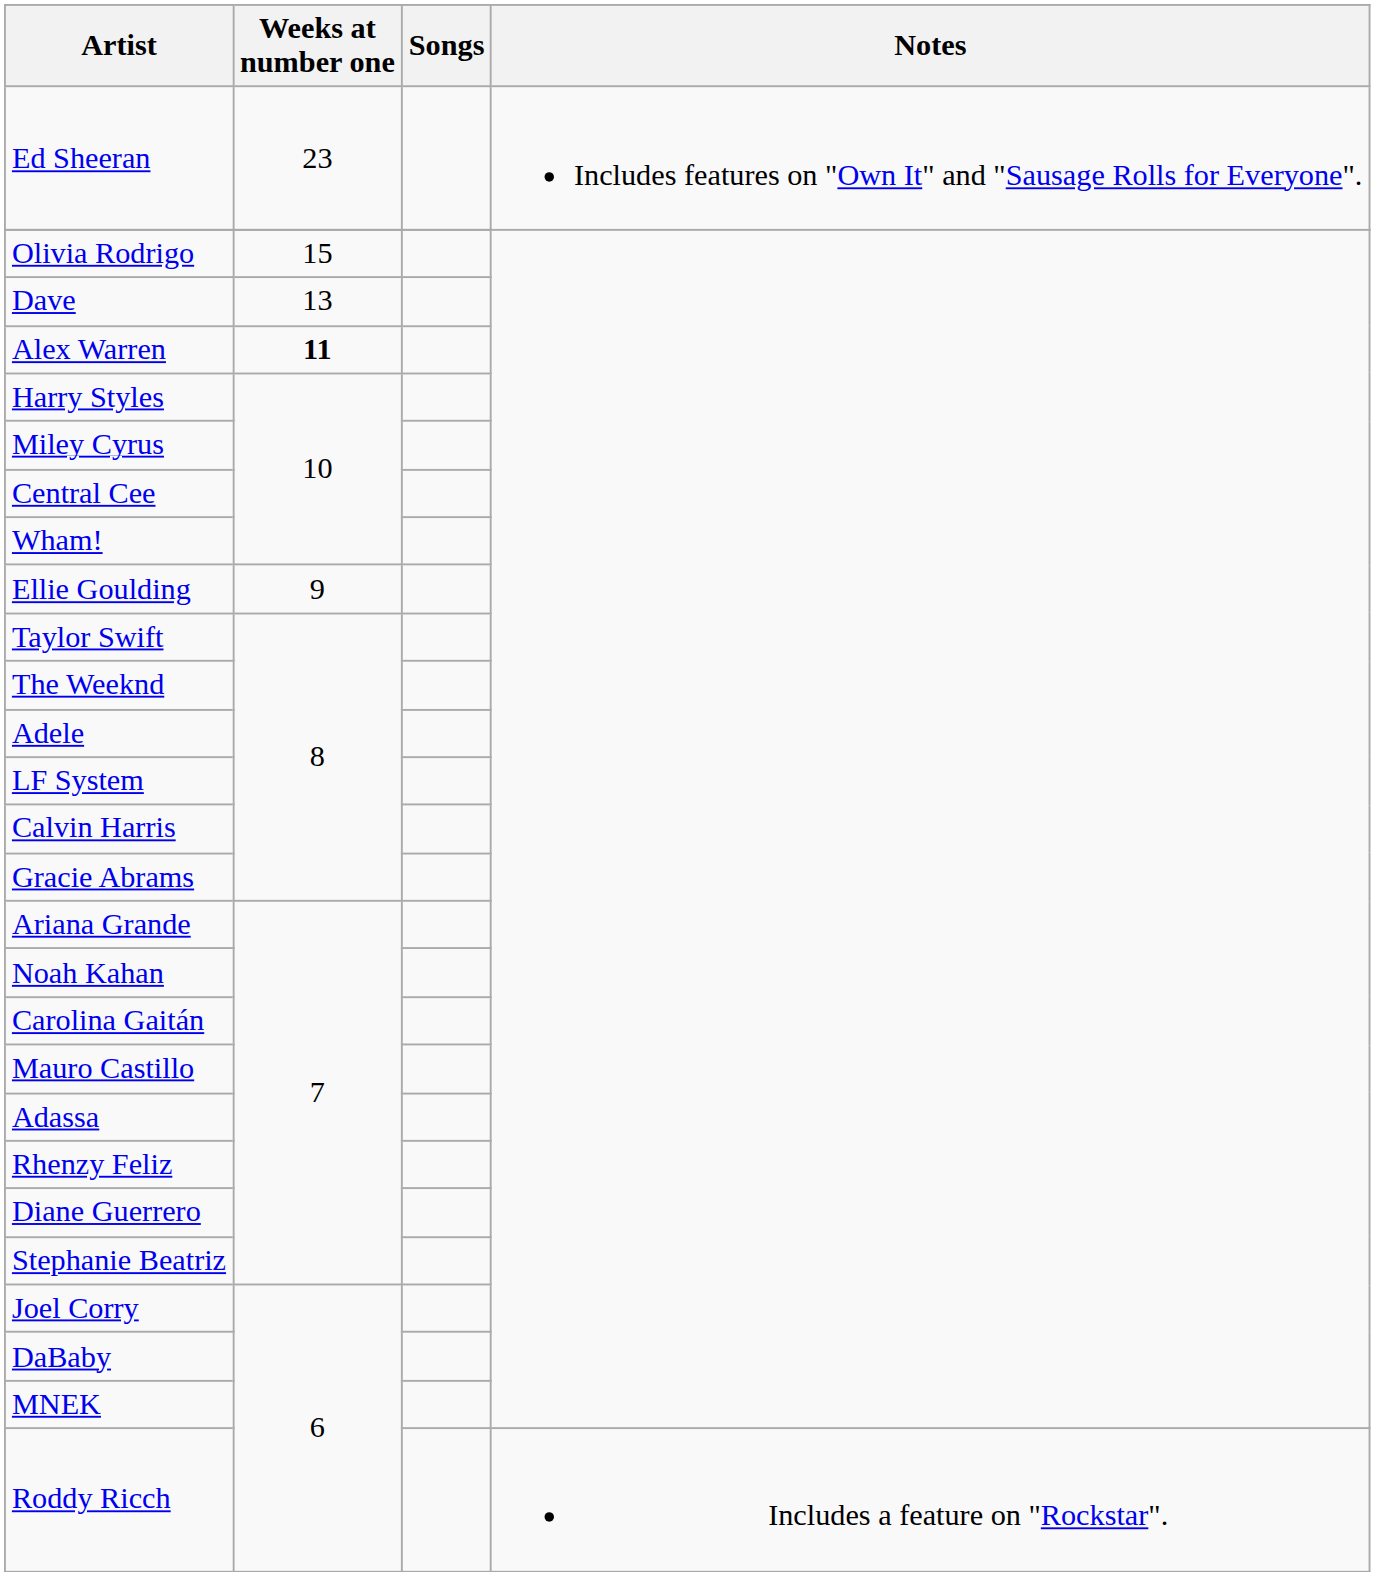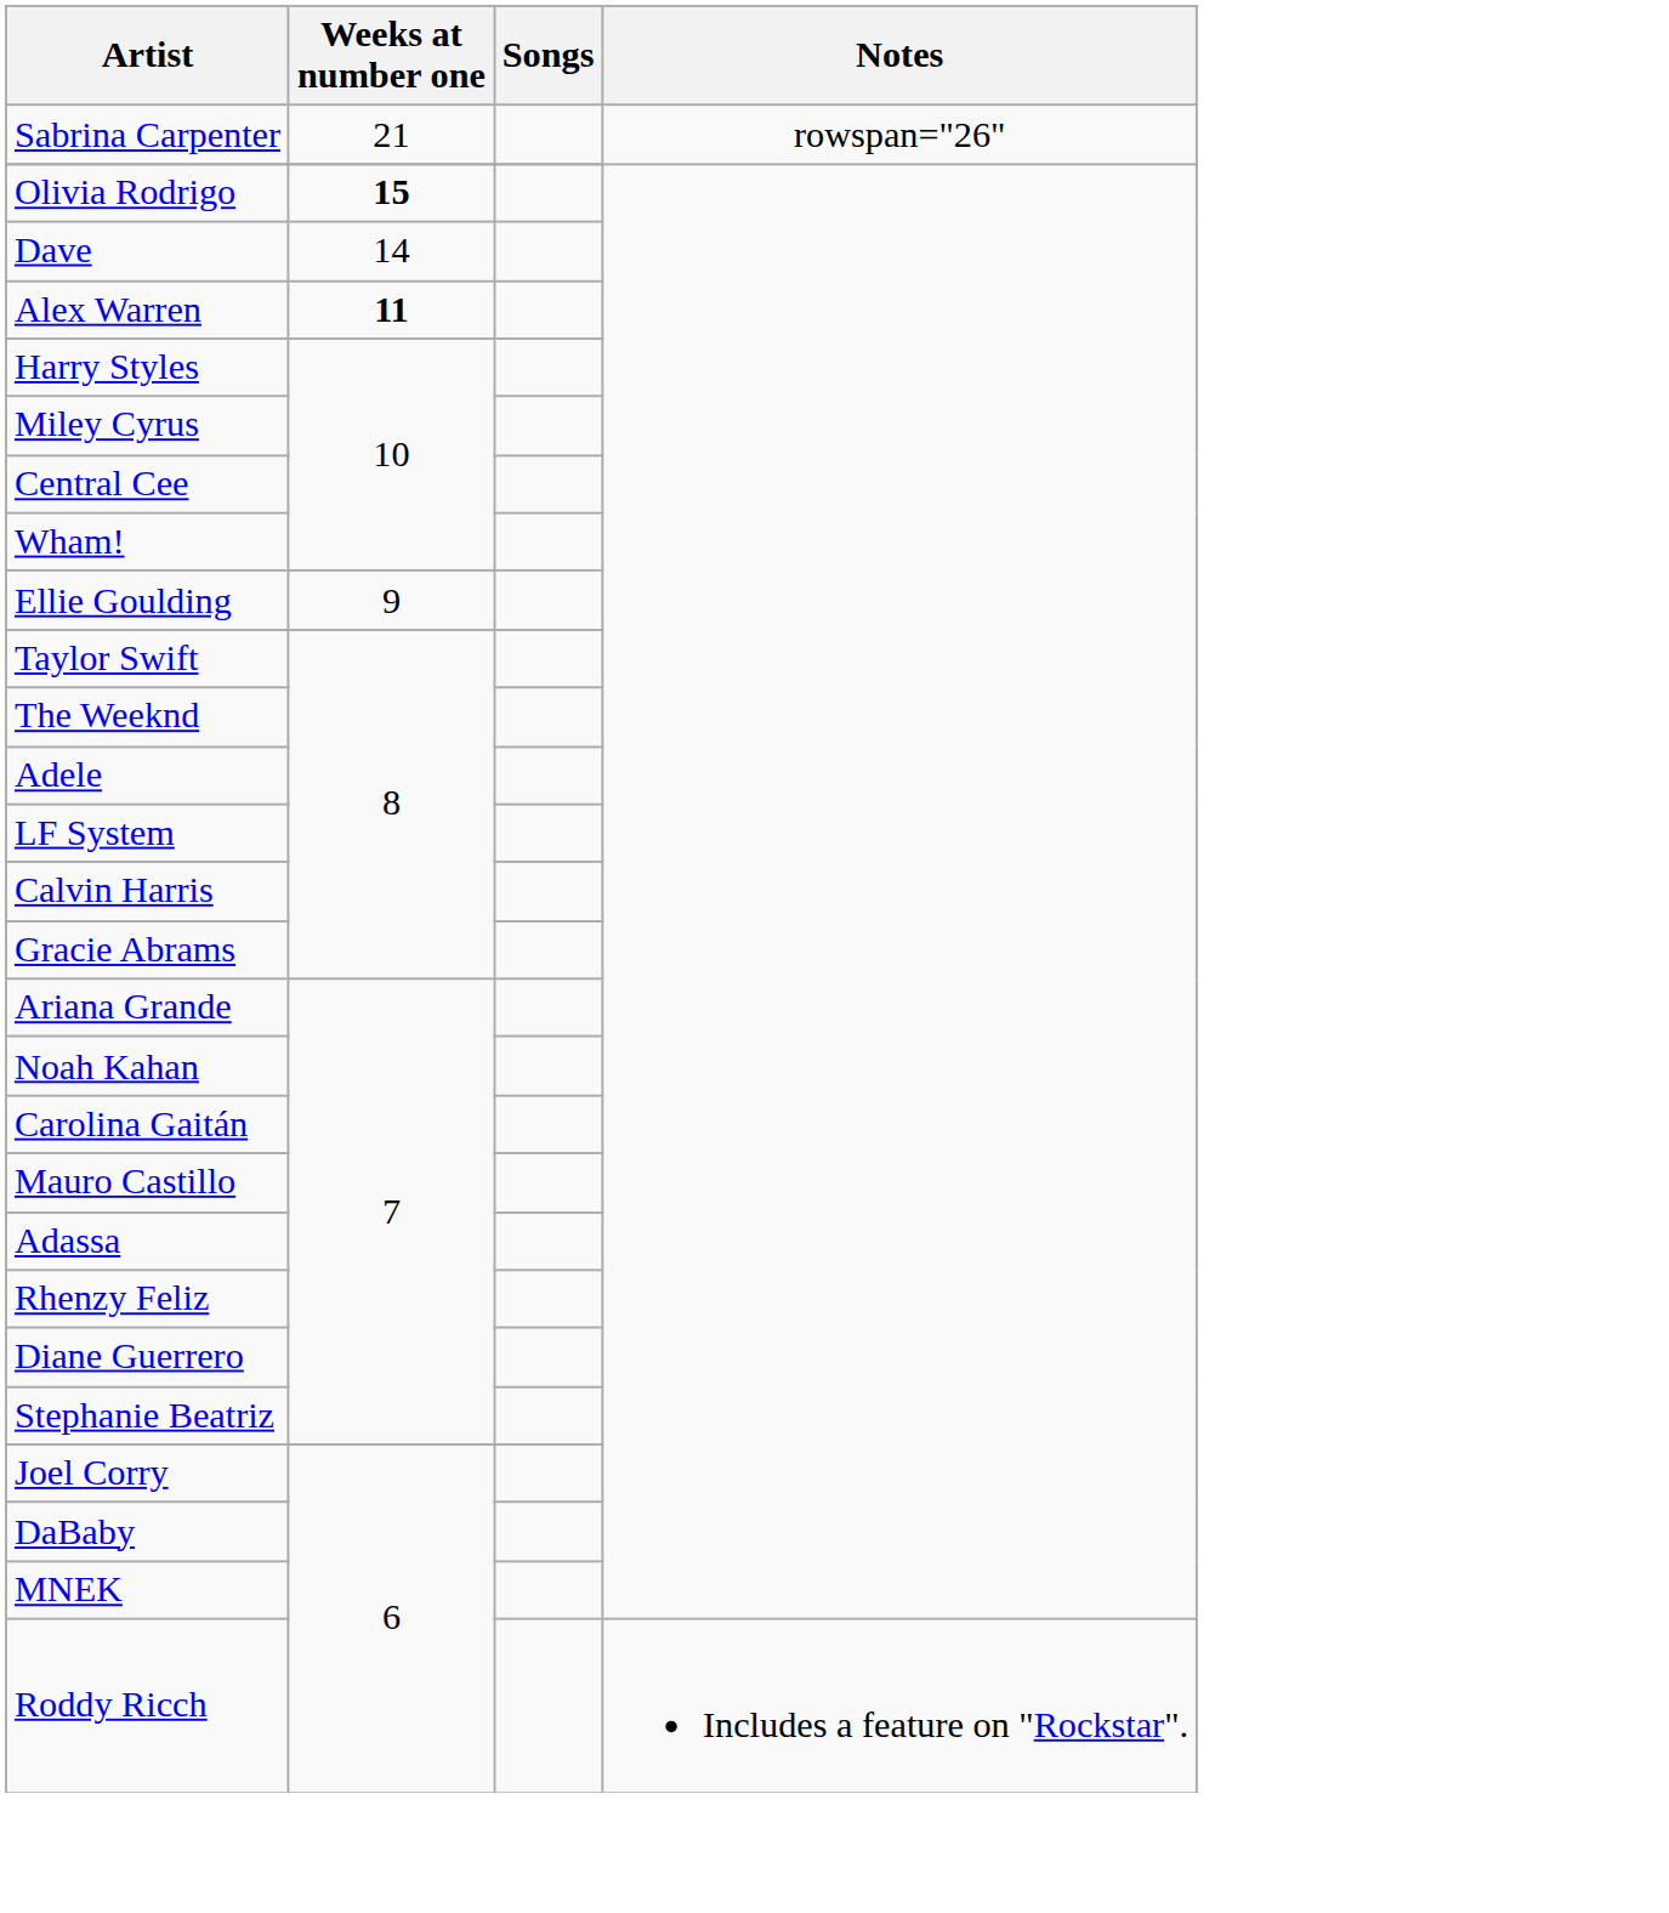- row: Ed Sheeran | 23 | Includes features on "Own It" and "Sausage Rolls for Everyone".
+ row: Sabrina Carpenter | 21 | rowspan="26"
Olivia Rodrigo | Weeks at number one: normal -> bold
Dave | Weeks at number one: 13 -> 14
